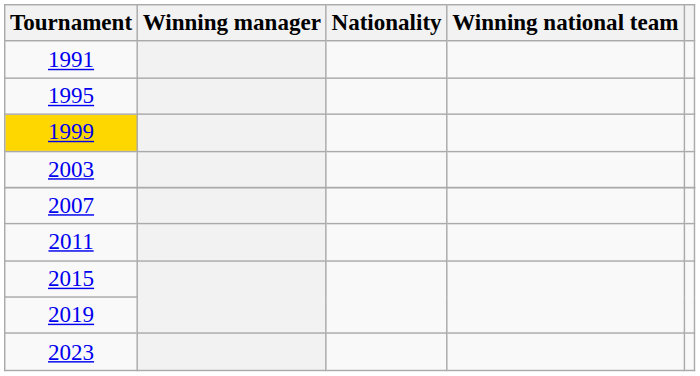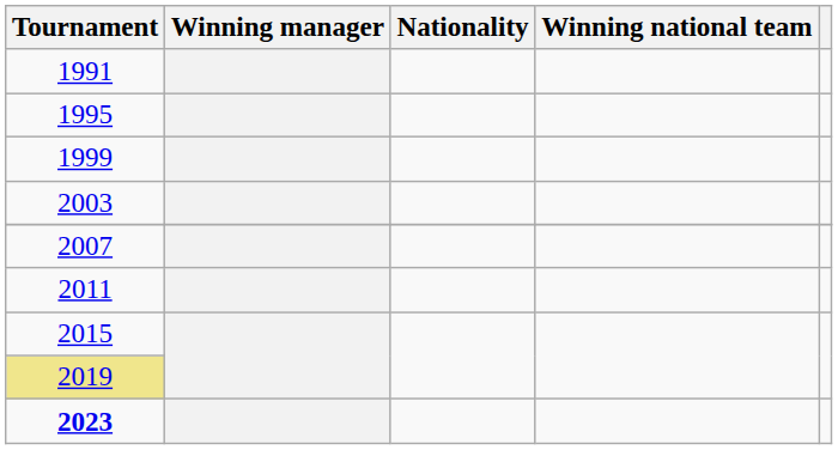1999 | Tournament: gold background -> no background
2019 | Tournament: no background -> khaki background
2023 | Tournament: normal -> bold
